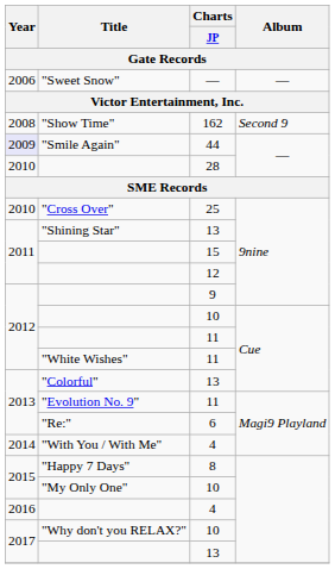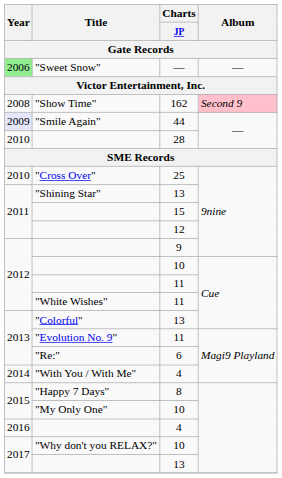"Sweet Snow" | Year: no background -> lightgreen background
"Show Time" | Album: no background -> pink background
